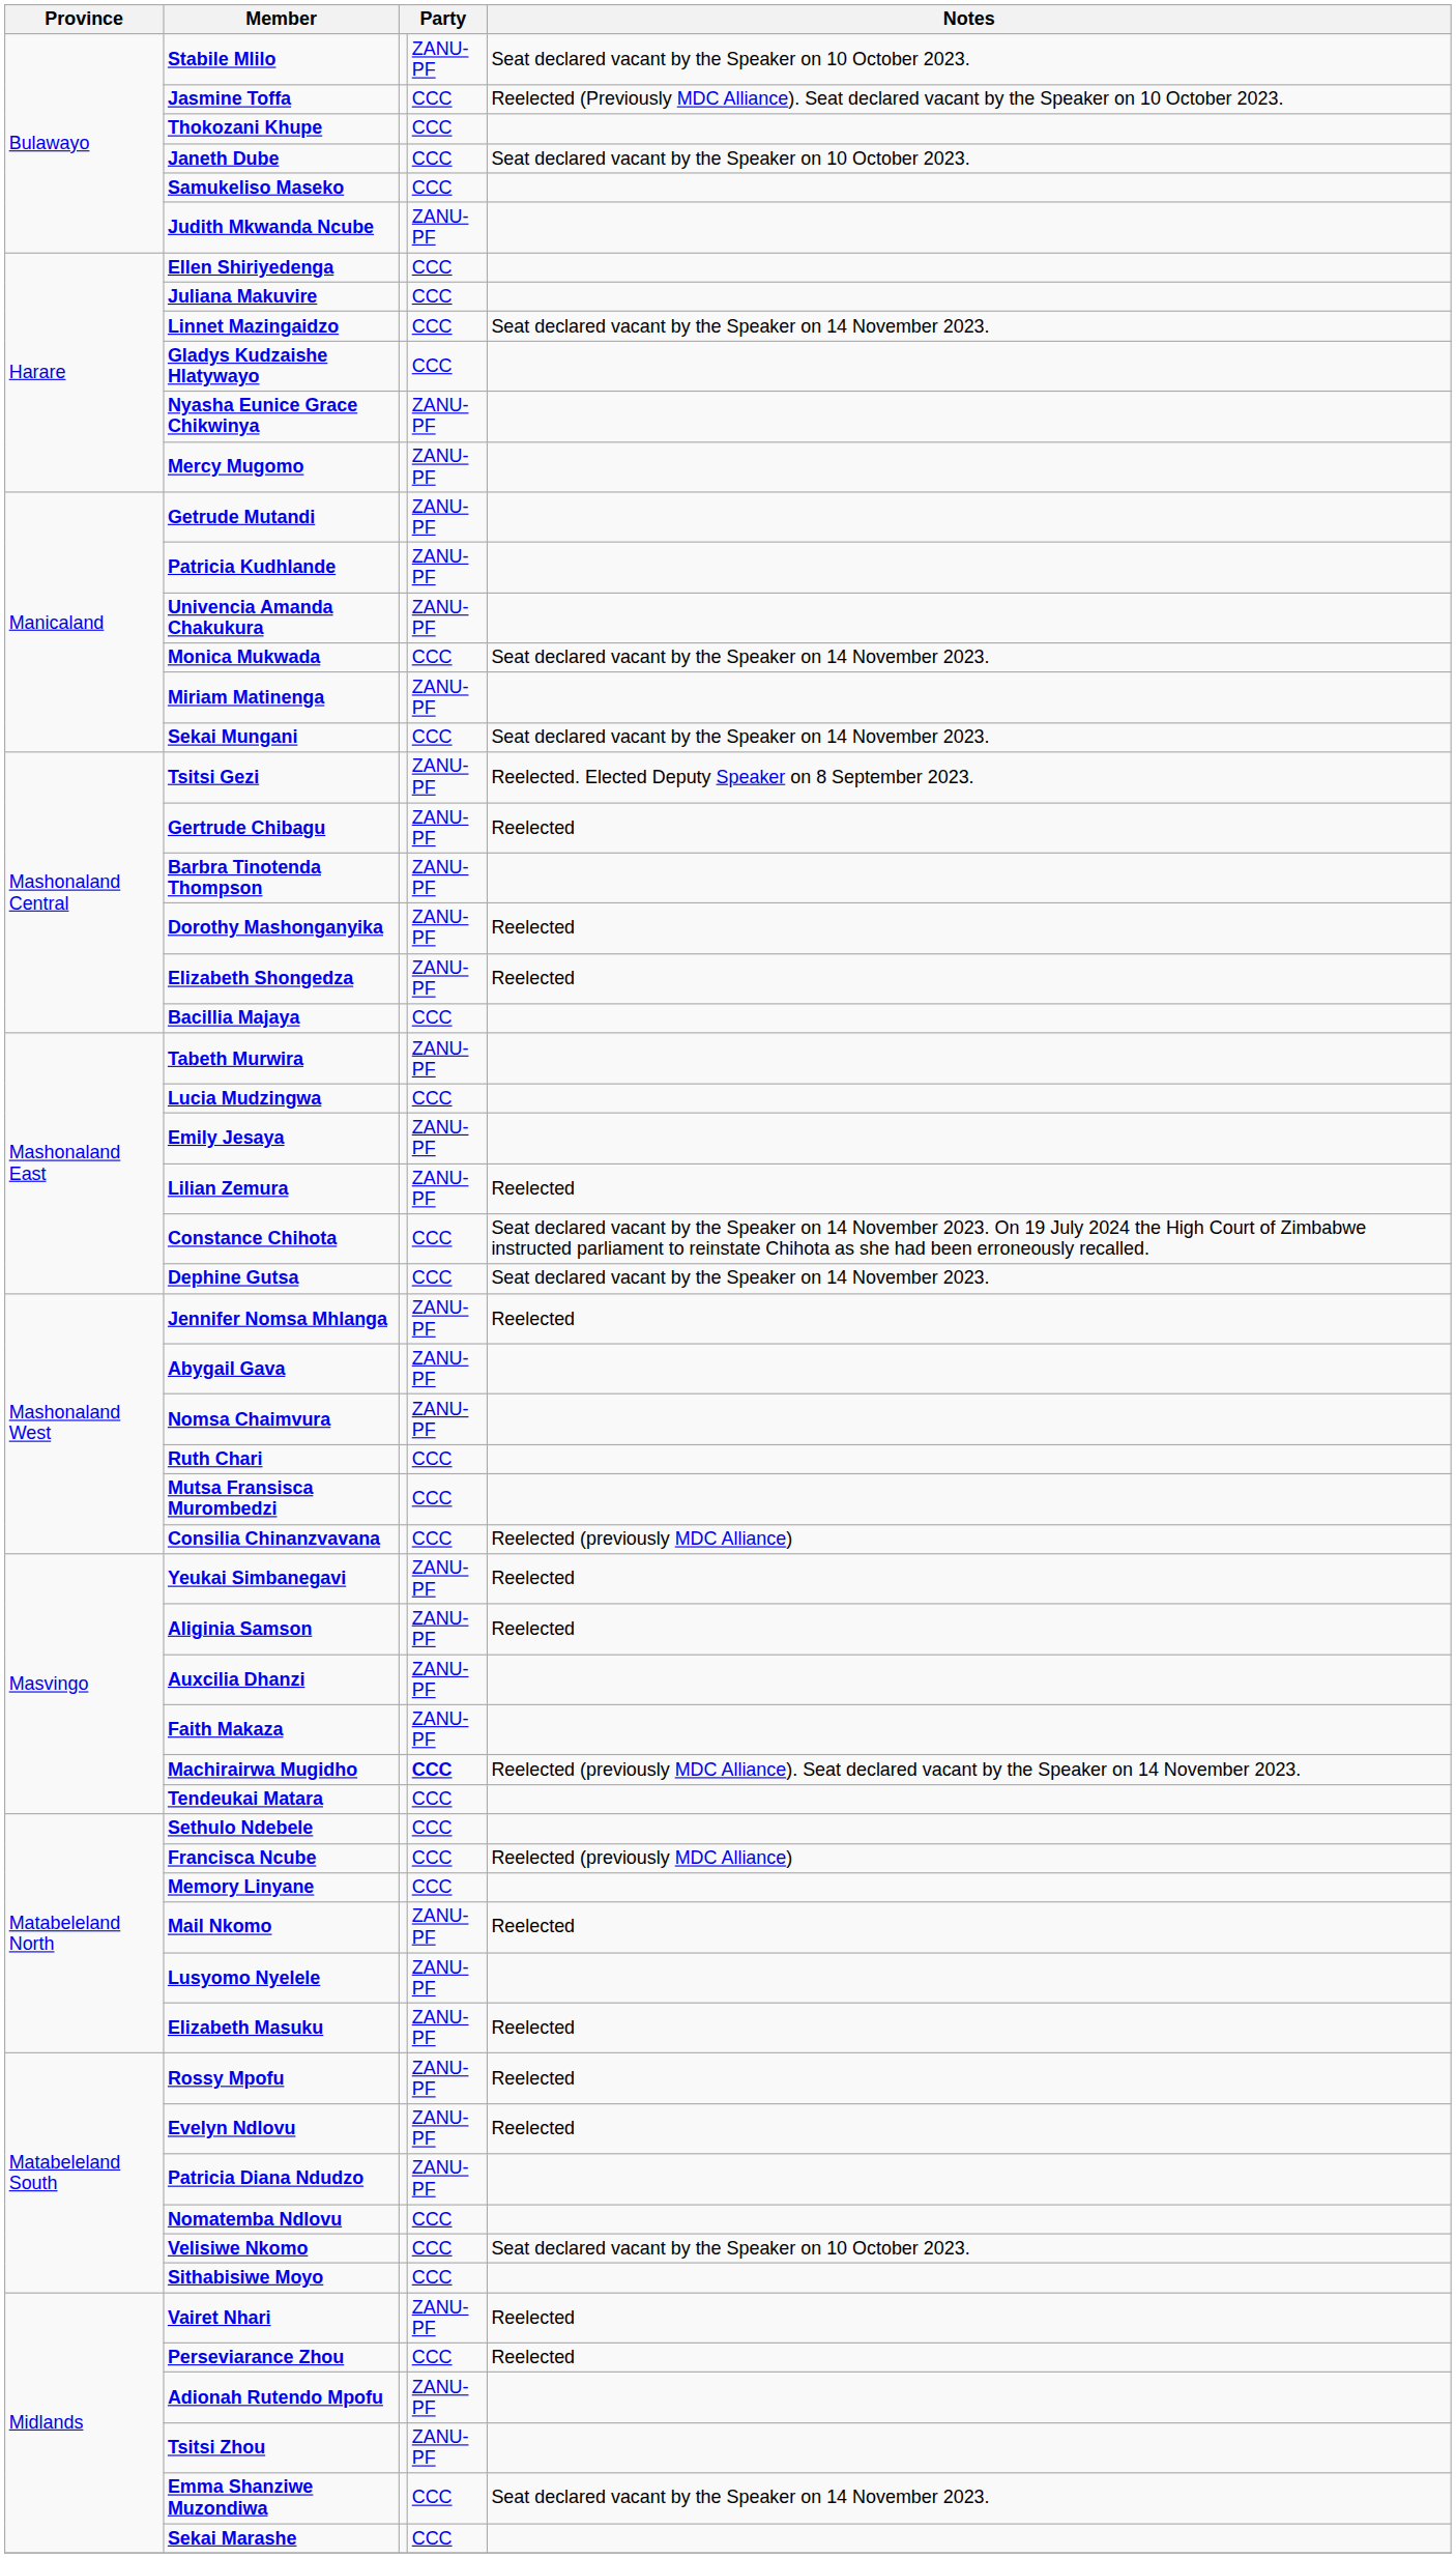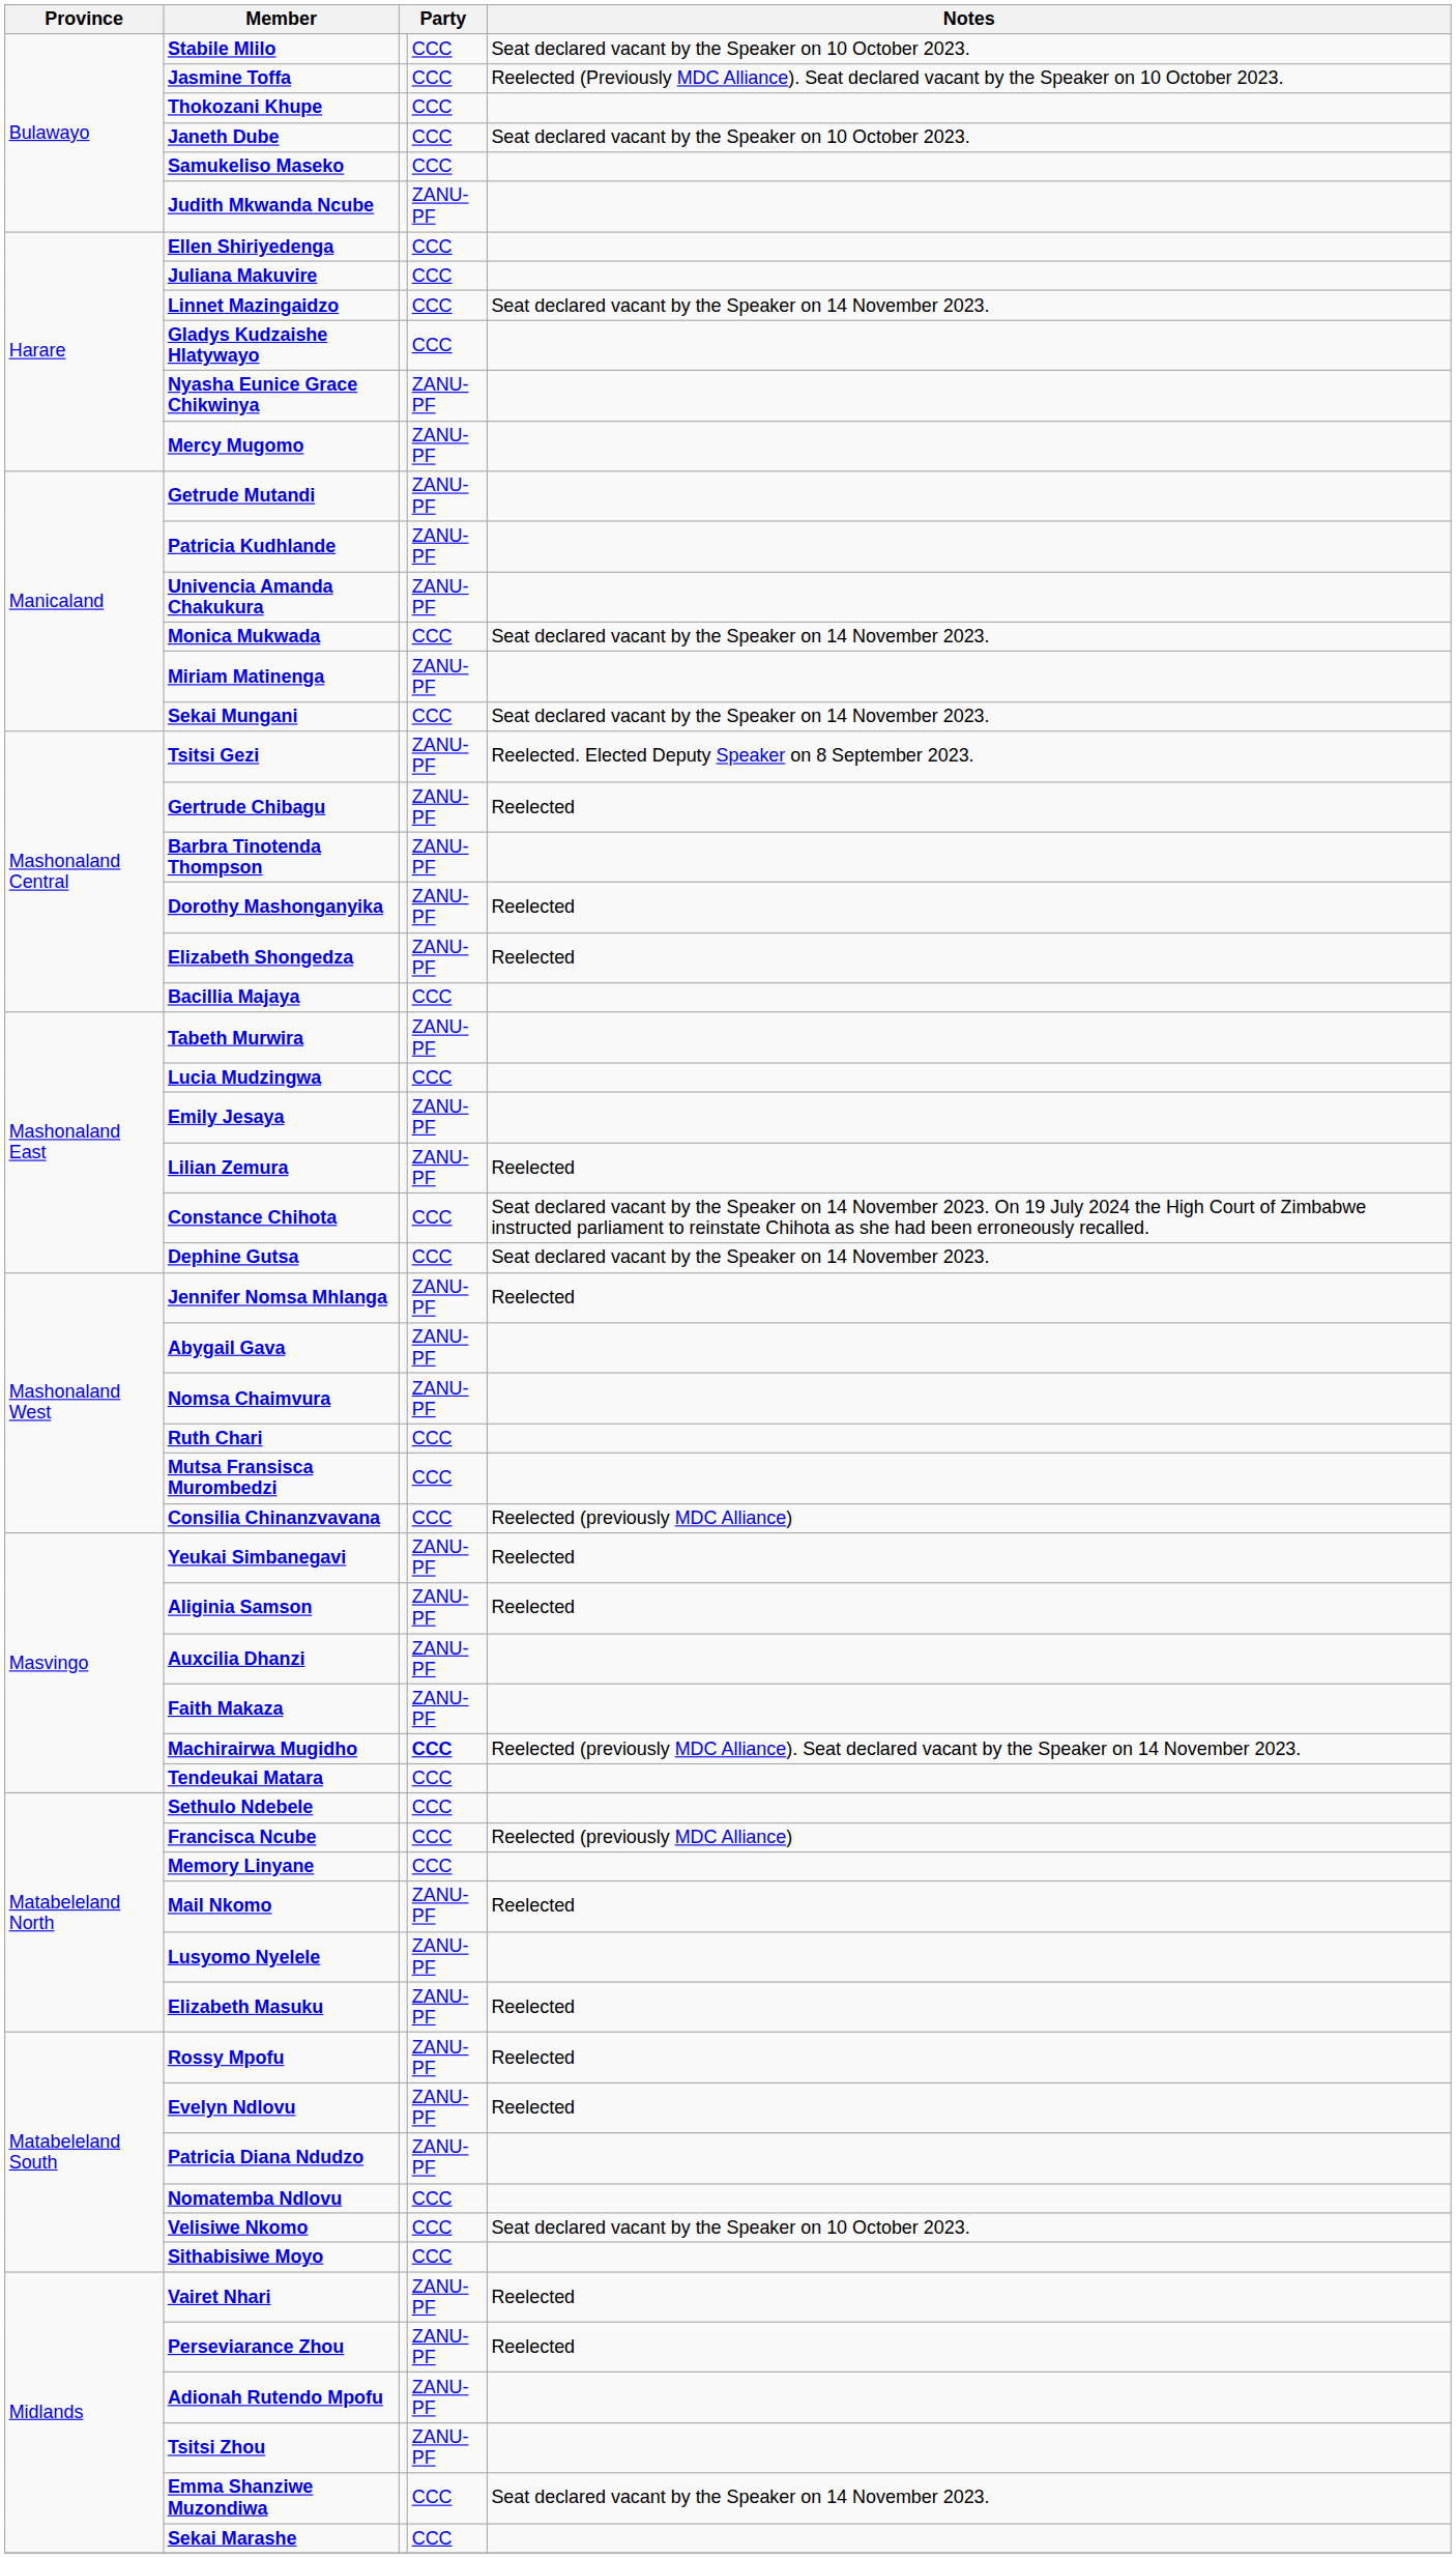Stabile Mlilo | column 4: ZANU-PF -> CCC
Perseviarance Zhou | column 4: CCC -> ZANU-PF
